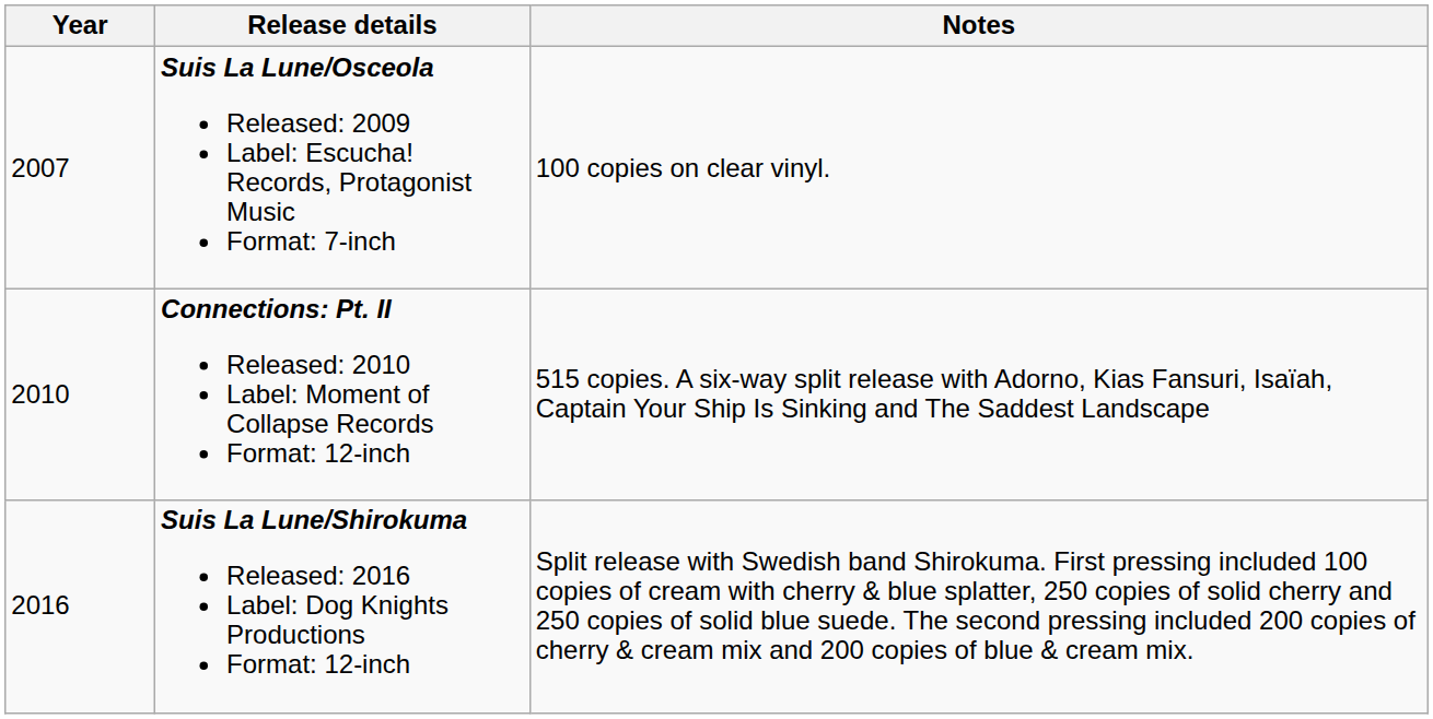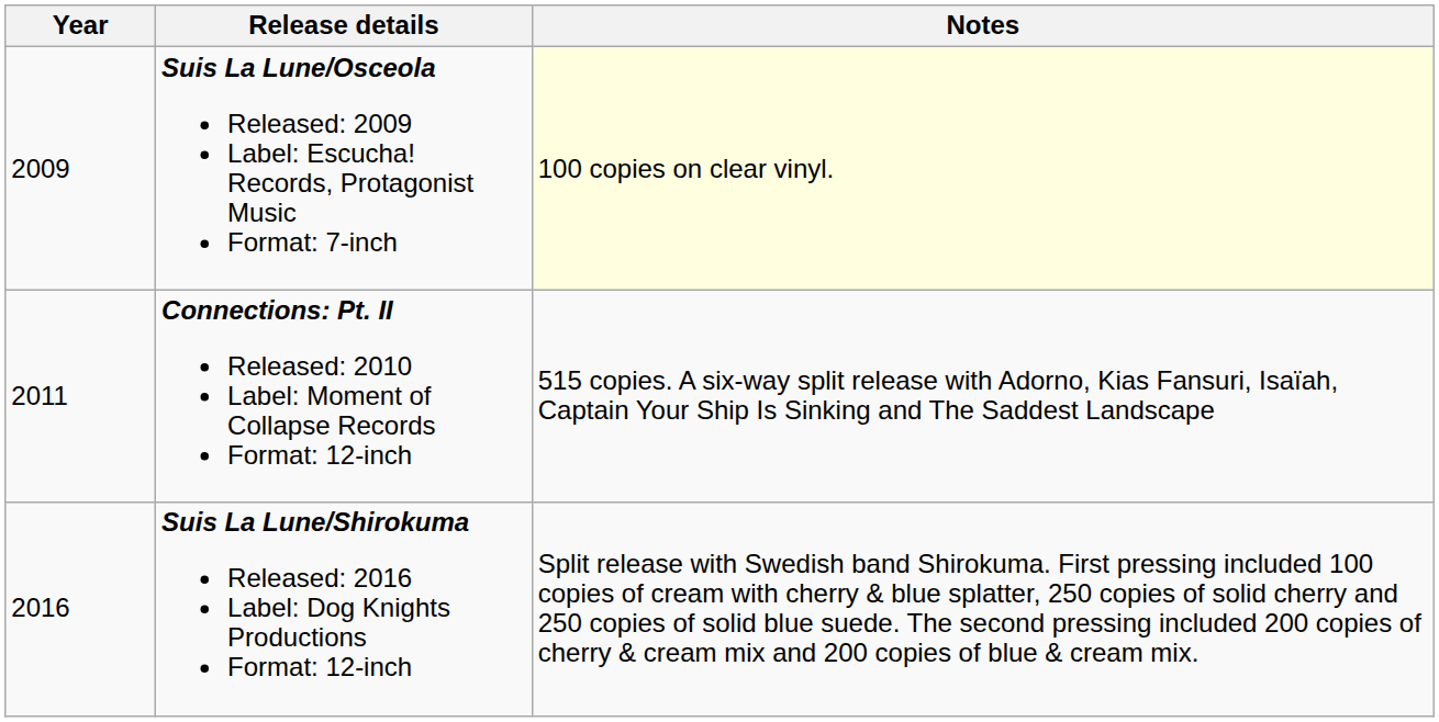row 2 | Year: 2007 -> 2009
row 2 | Notes: no background -> lightyellow background
row 3 | Year: 2010 -> 2011
